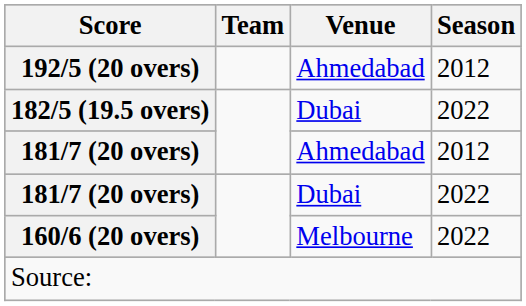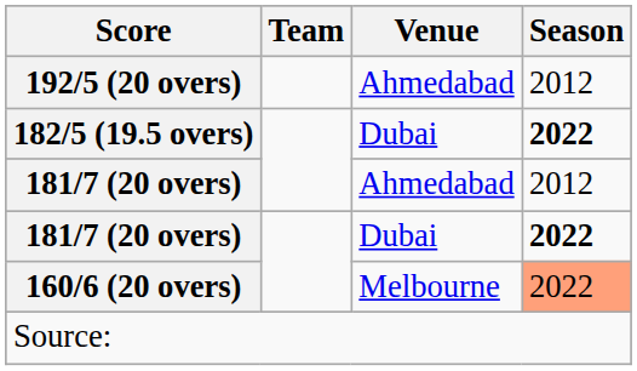182/5 (19.5 overs) | Season: normal -> bold
181/7 (20 overs) / Dubai | Season: normal -> bold
160/6 (20 overs) | Season: no background -> lightsalmon background
